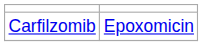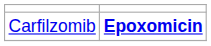Carfilzomib | column 2: normal -> bold
